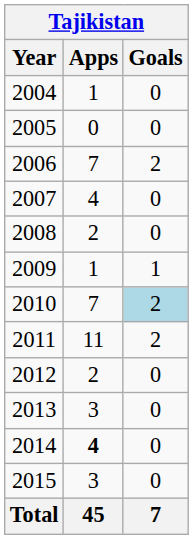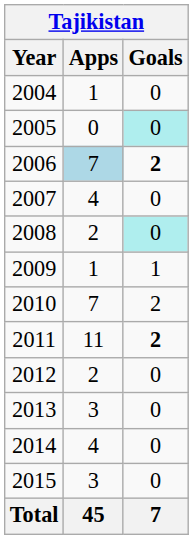2005 | Goals: no background -> paleturquoise background
2006 | Apps: no background -> lightblue background
2006 | Goals: normal -> bold
2008 | Goals: no background -> paleturquoise background
2010 | Goals: lightblue background -> no background
2011 | Goals: normal -> bold
2014 | Apps: bold -> normal
